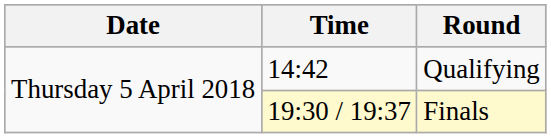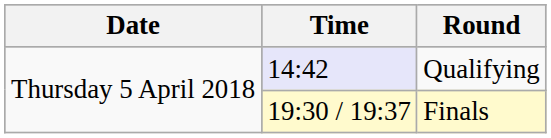Qualifying | Time: no background -> lavender background
